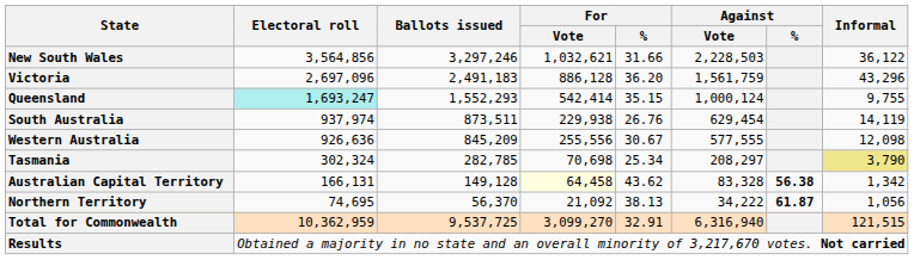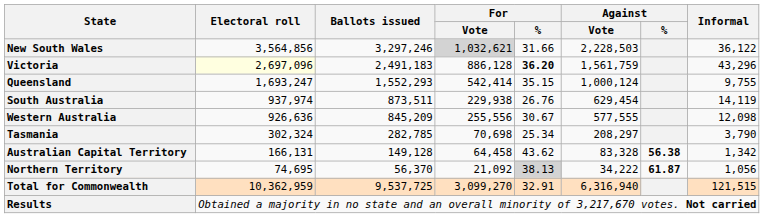New South Wales | For / Vote: no background -> lightgrey background
Victoria | Electoral roll: no background -> lightyellow background
Victoria | For / %: normal -> bold
Queensland | Electoral roll: paleturquoise background -> no background
Tasmania | Informal: khaki background -> no background
Australian Capital Territory | For / Vote: lightyellow background -> no background
Northern Territory | For / %: no background -> lightgrey background
